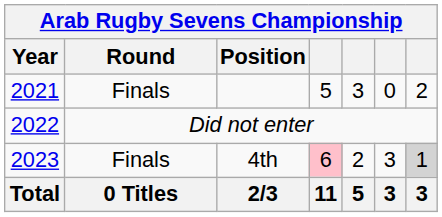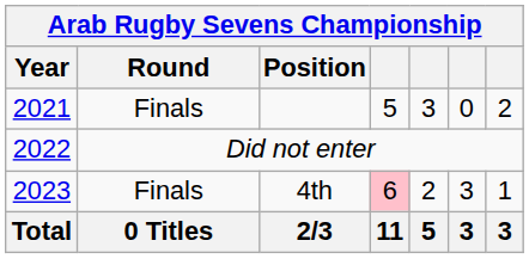4th | column 7: lightgrey background -> no background
